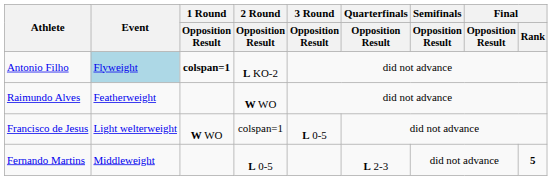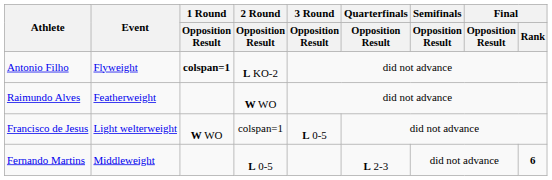Antonio Filho | Event: lightblue background -> no background
Fernando Martins | Final / Rank: 5 -> 6
